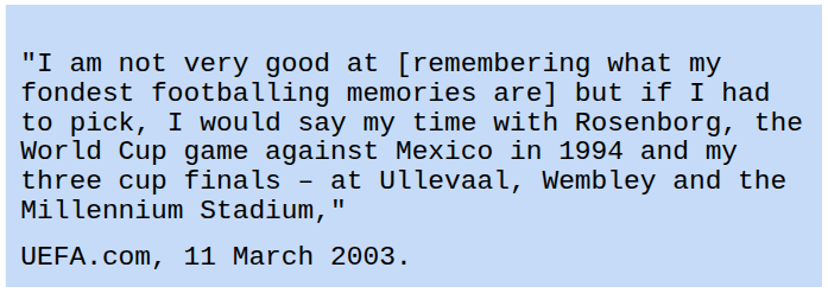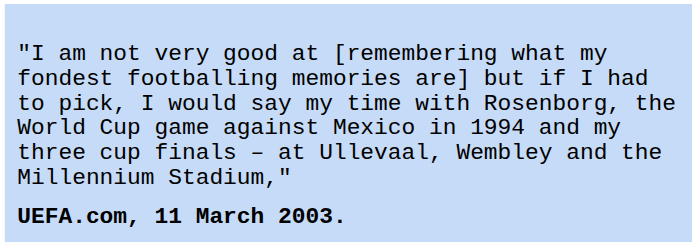row 2 | column 1: normal -> bold
